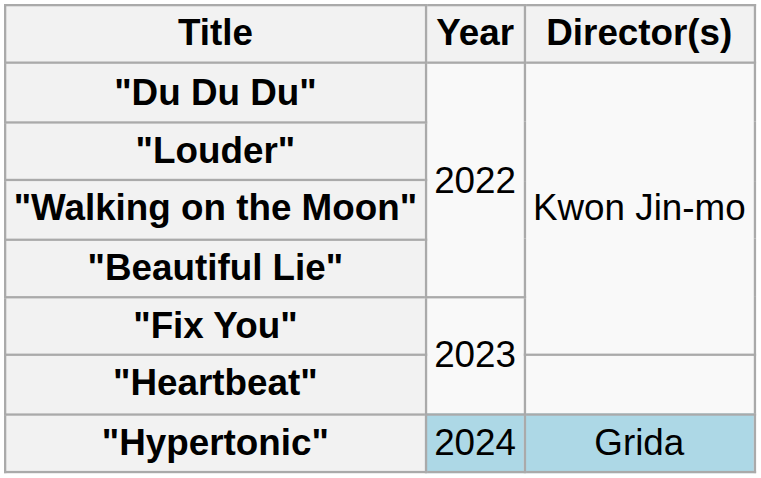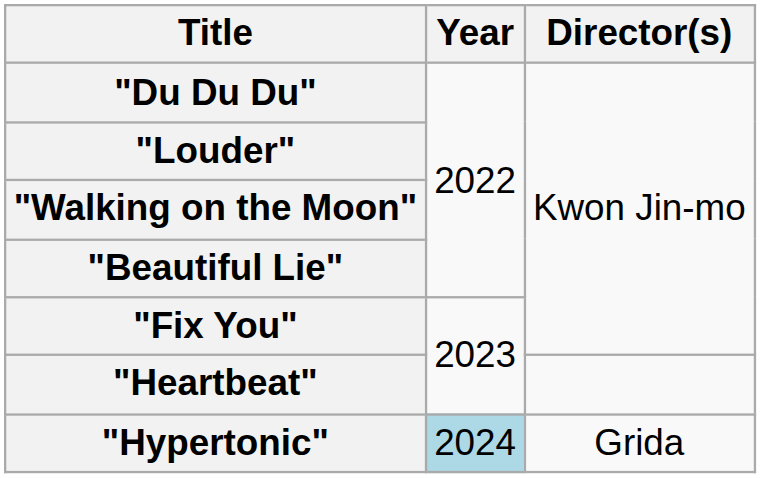"Hypertonic" | Director(s): lightblue background -> no background
